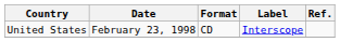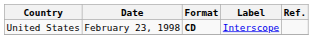United States | Format: normal -> bold
